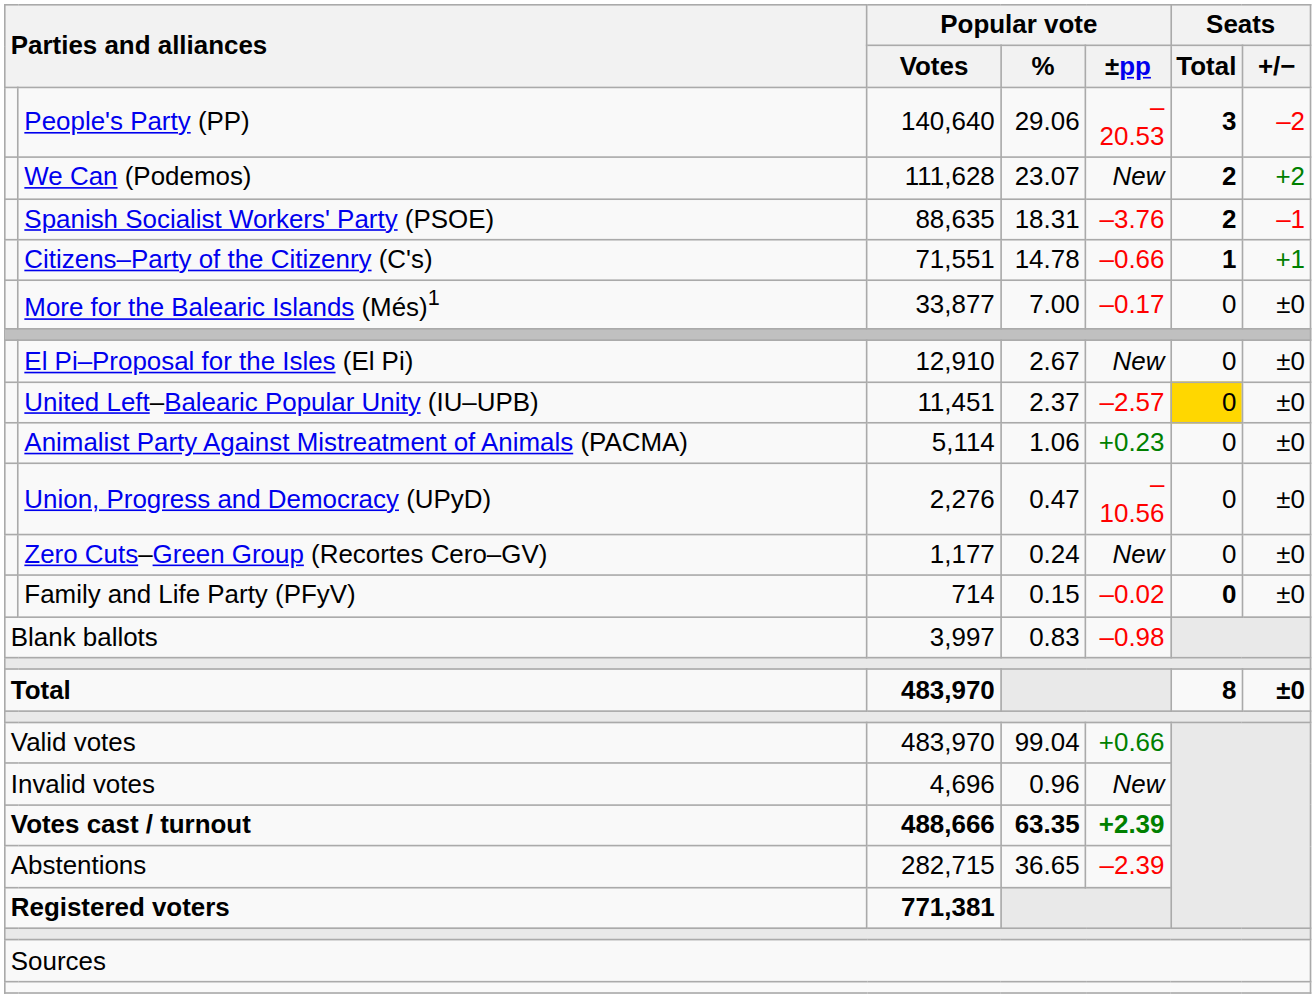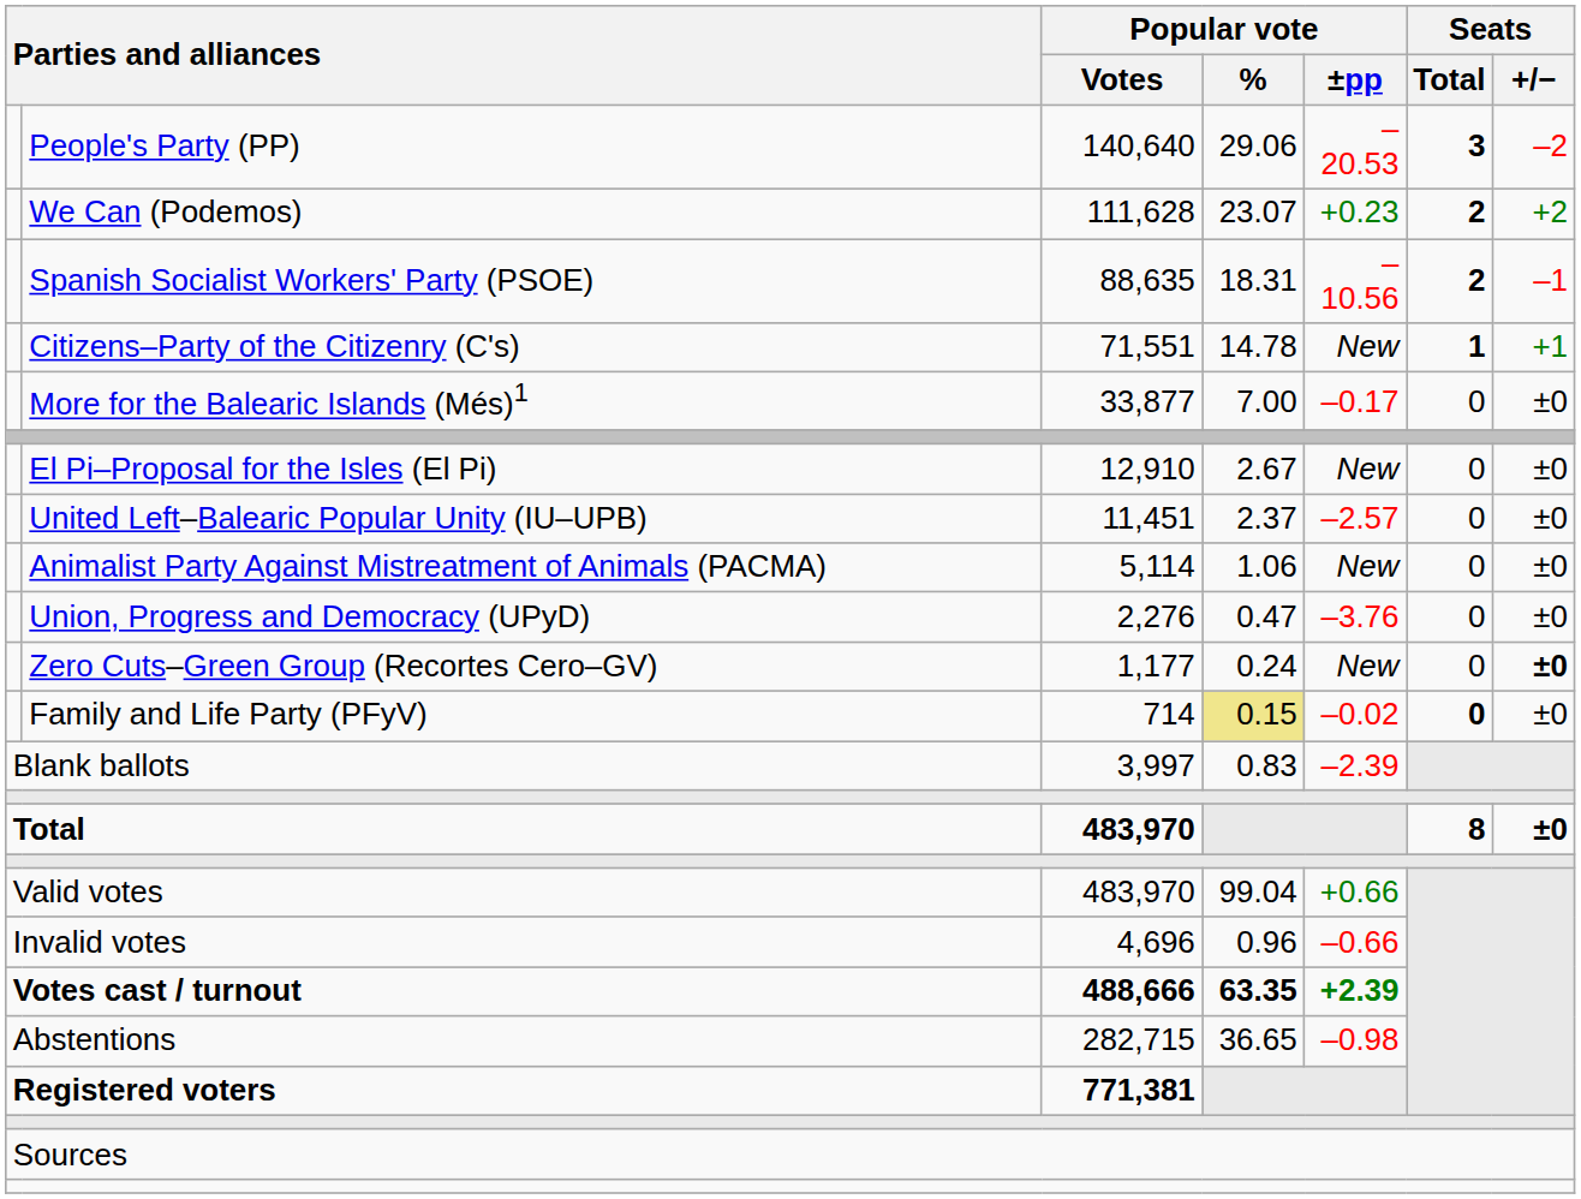We Can (Podemos) | Popular vote / ±pp: New -> +0.23
Spanish Socialist Workers' Party (PSOE) | Popular vote / ±pp: –3.76 -> –10.56
Citizens–Party of the Citizenry (C's) | Popular vote / ±pp: –0.66 -> New
United Left–Balearic Popular Unity (IU–UPB) | Seats / Total: gold background -> no background
Animalist Party Against Mistreatment of Animals (PACMA) | Popular vote / ±pp: +0.23 -> New
Union, Progress and Democracy (UPyD) | Popular vote / ±pp: –10.56 -> –3.76
Zero Cuts–Green Group (Recortes Cero–GV) | Seats / +/−: normal -> bold
Family and Life Party (PFyV) | Popular vote / %: no background -> khaki background
Blank ballots | Popular vote / ±pp: –0.98 -> –2.39
Invalid votes | Popular vote / ±pp: New -> –0.66
Abstentions | Popular vote / ±pp: –2.39 -> –0.98
